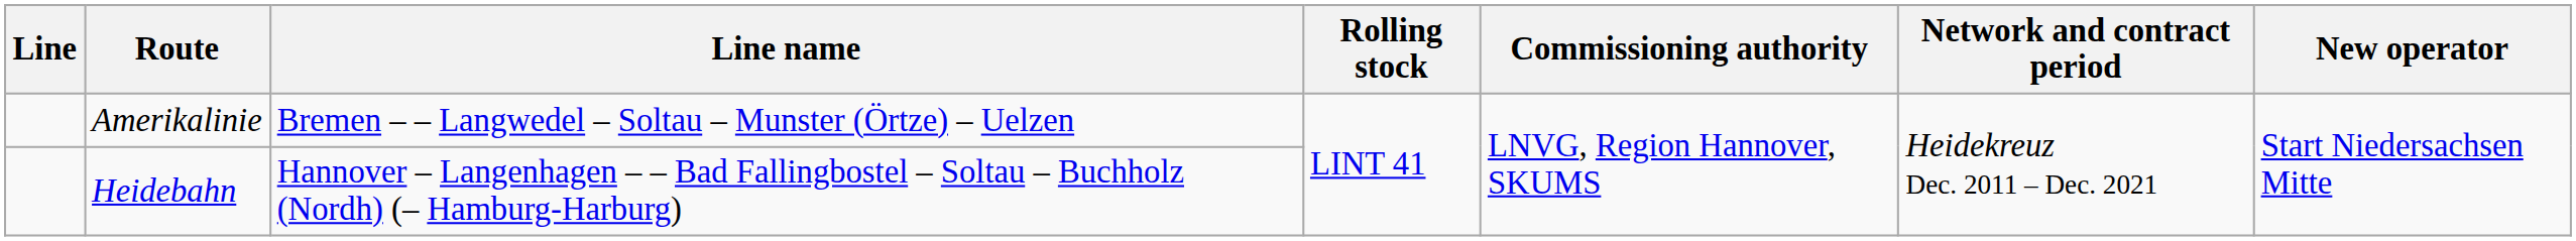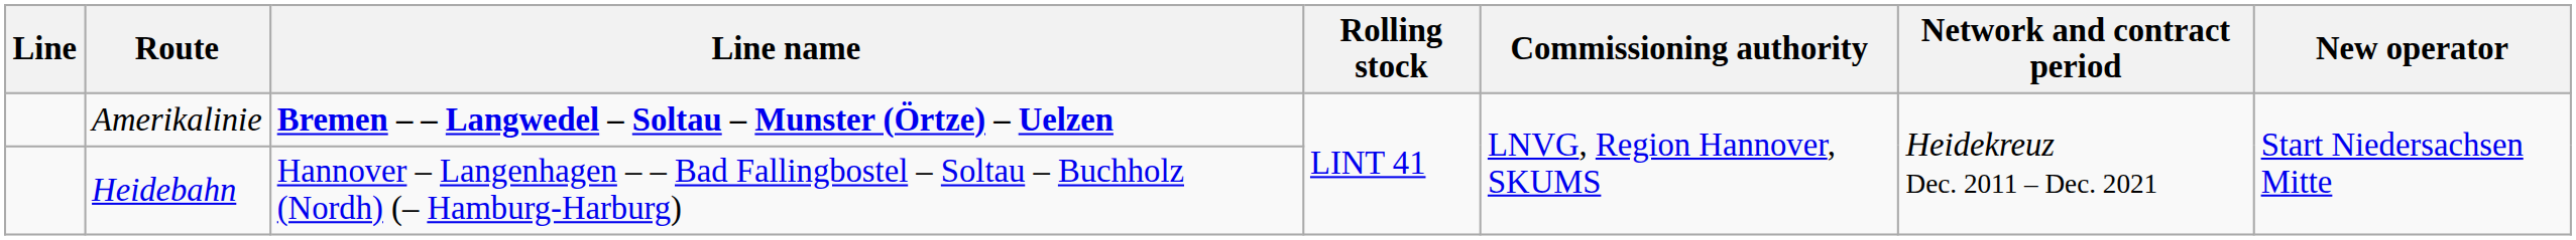Amerikalinie | Line name: normal -> bold
